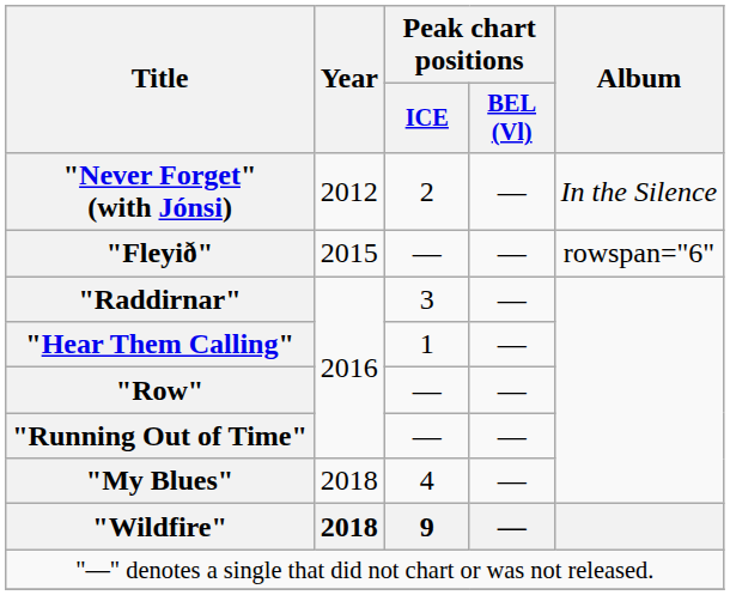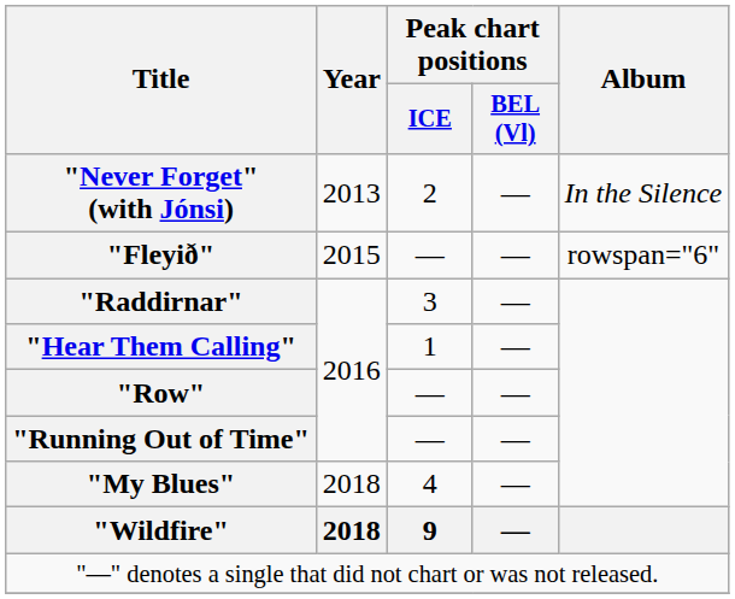"Never Forget" (with Jónsi) | Year: 2012 -> 2013
